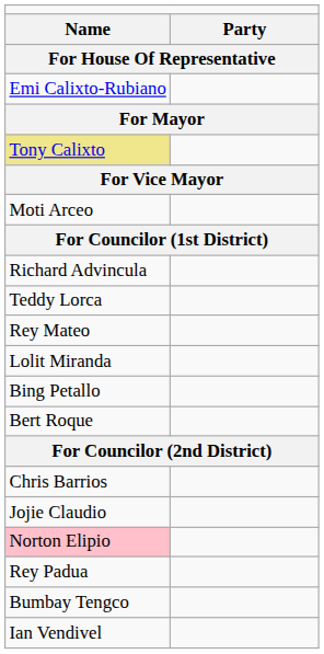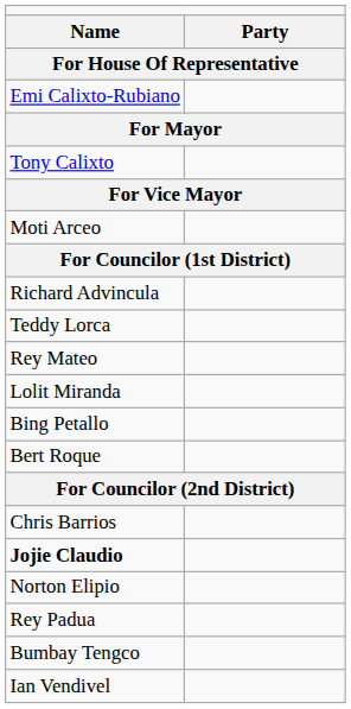Tony Calixto | column 1: khaki background -> no background
Jojie Claudio | column 1: normal -> bold
Norton Elipio | column 1: pink background -> no background
